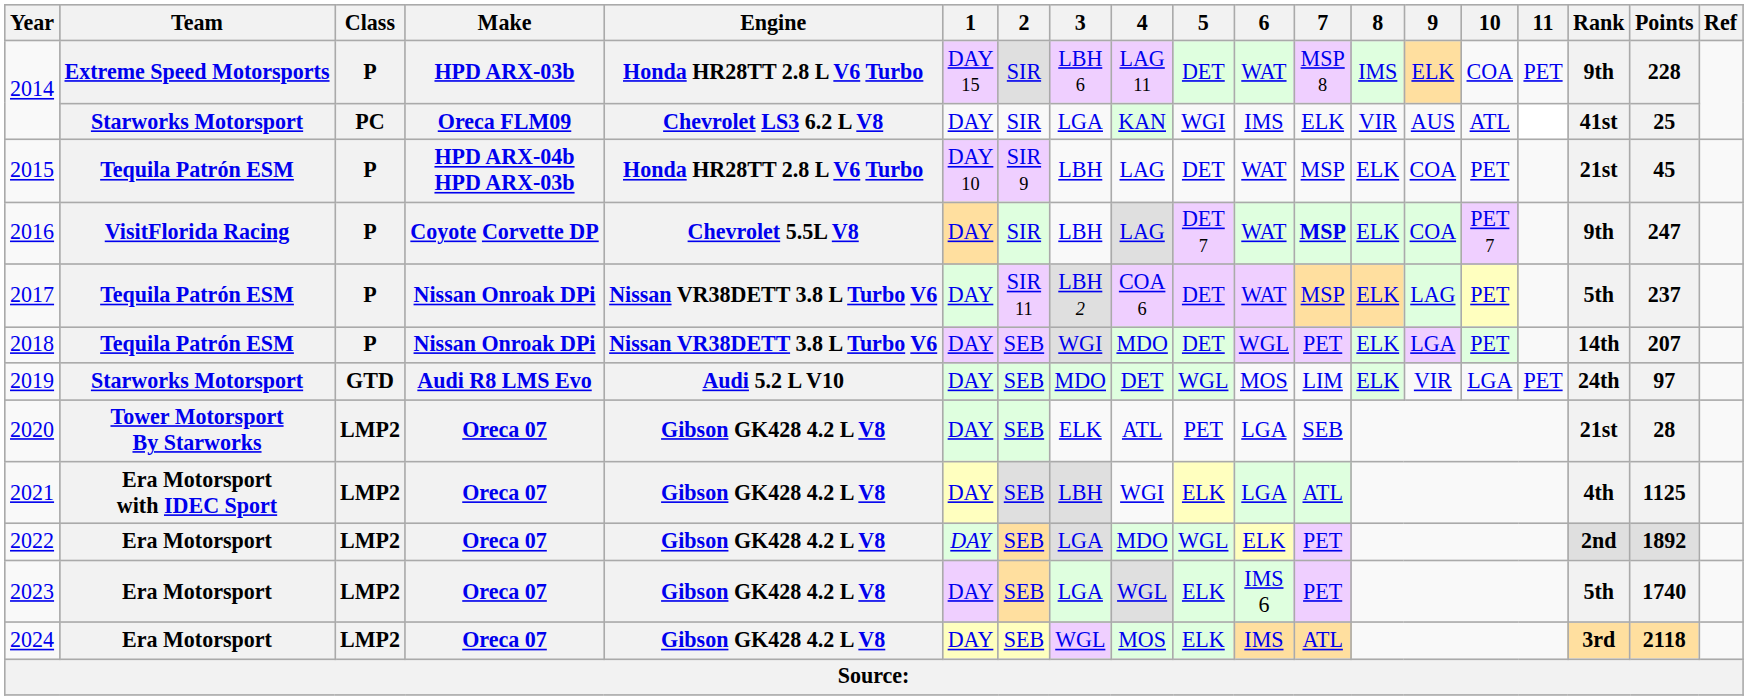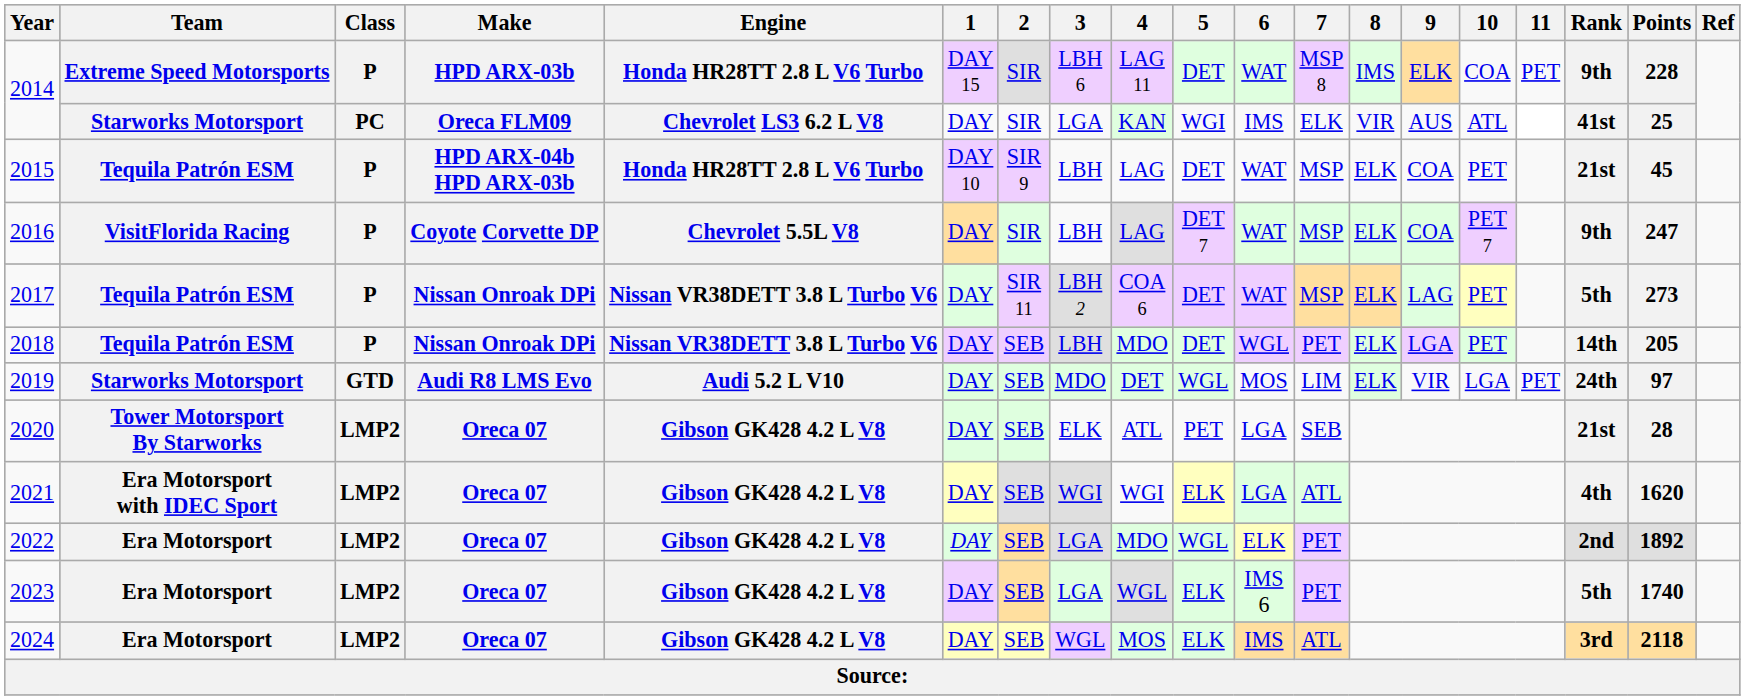2016 | 7: bold -> normal
2017 | Points: 237 -> 273
2018 | 3: WGI -> LBH
2018 | Points: 207 -> 205
2021 | 3: LBH -> WGI
2021 | Points: 1125 -> 1620
